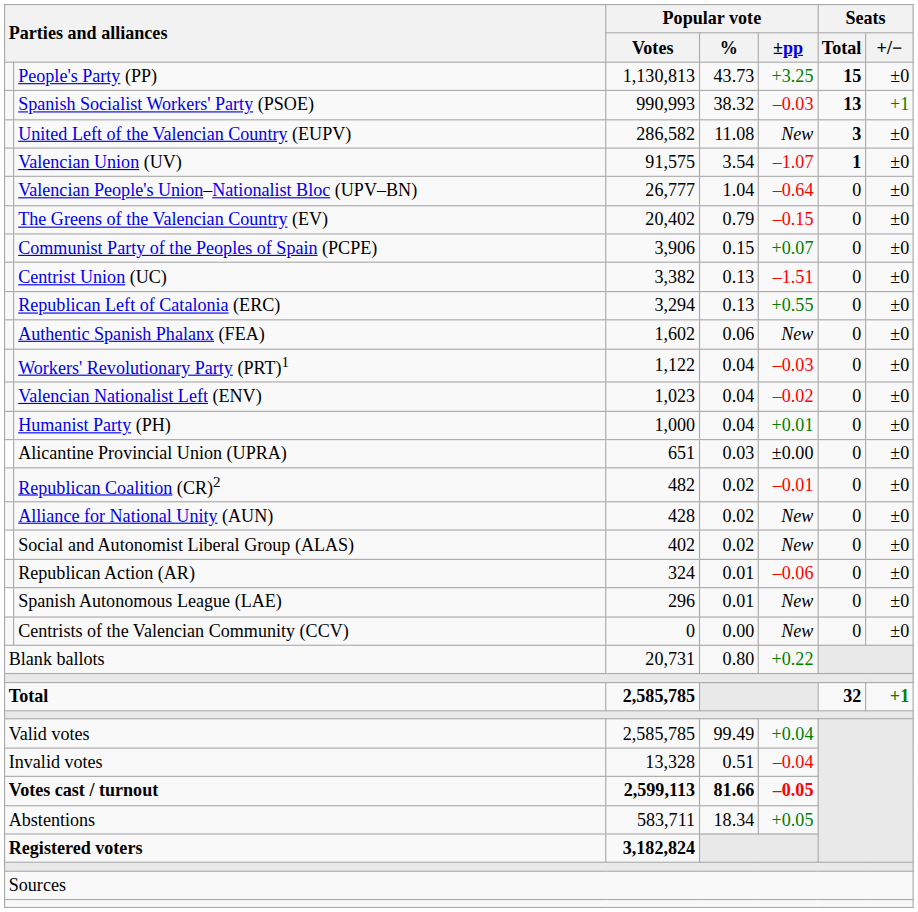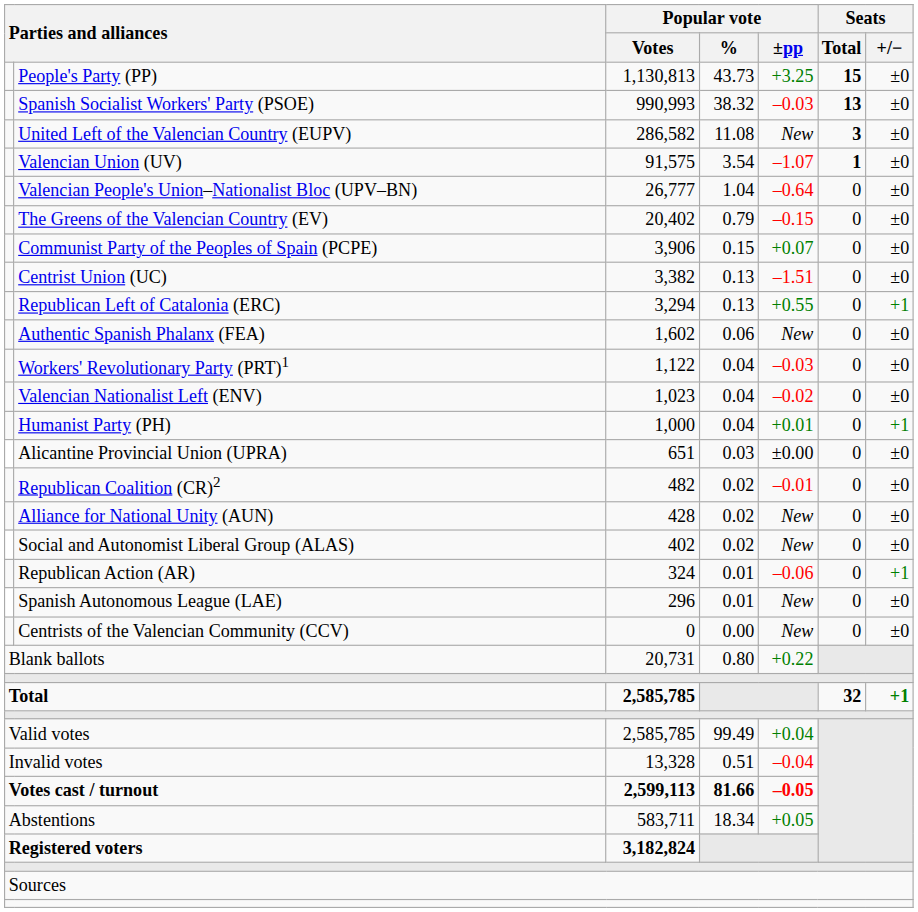Spanish Socialist Workers' Party (PSOE) | Seats / +/−: +1 -> ±0
Republican Left of Catalonia (ERC) | Seats / +/−: ±0 -> +1
Humanist Party (PH) | Seats / +/−: ±0 -> +1
Republican Action (AR) | Seats / +/−: ±0 -> +1
